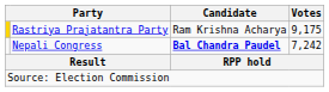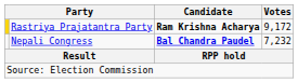Rastriya Prajatantra Party | Candidate: normal -> bold
Rastriya Prajatantra Party | Votes: 9,175 -> 9,172
Nepali Congress | Votes: 7,242 -> 7,232
